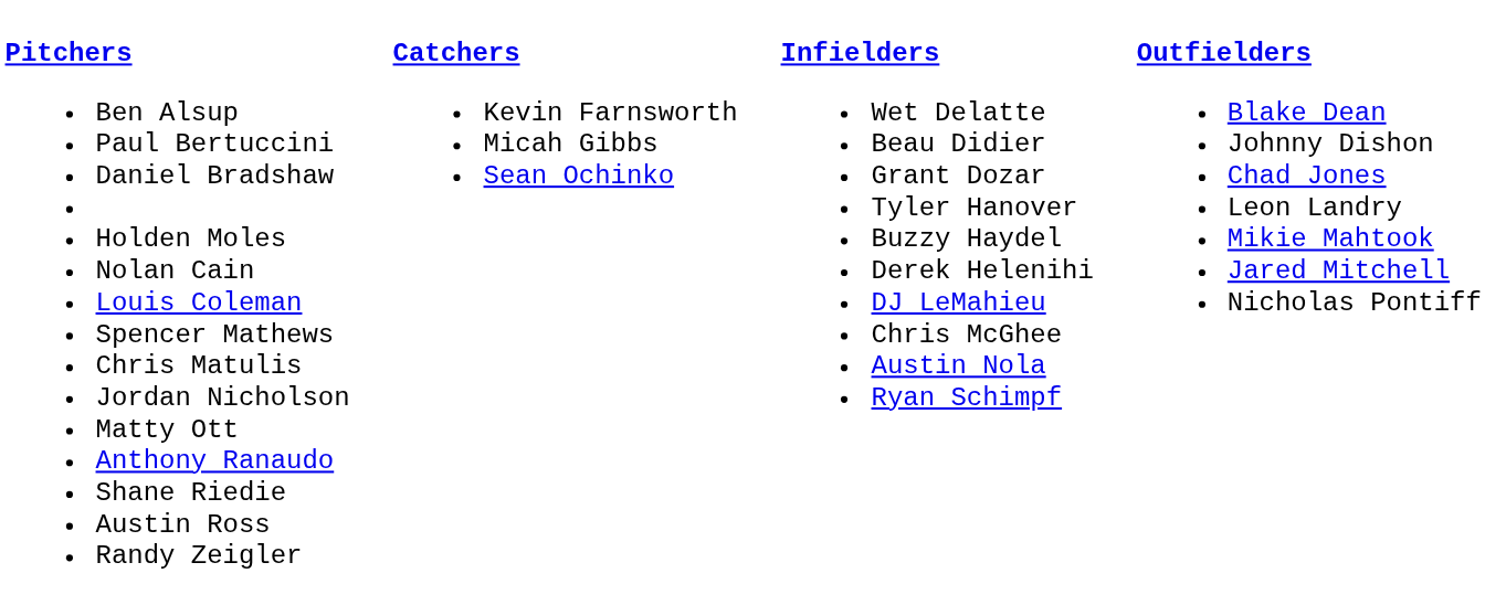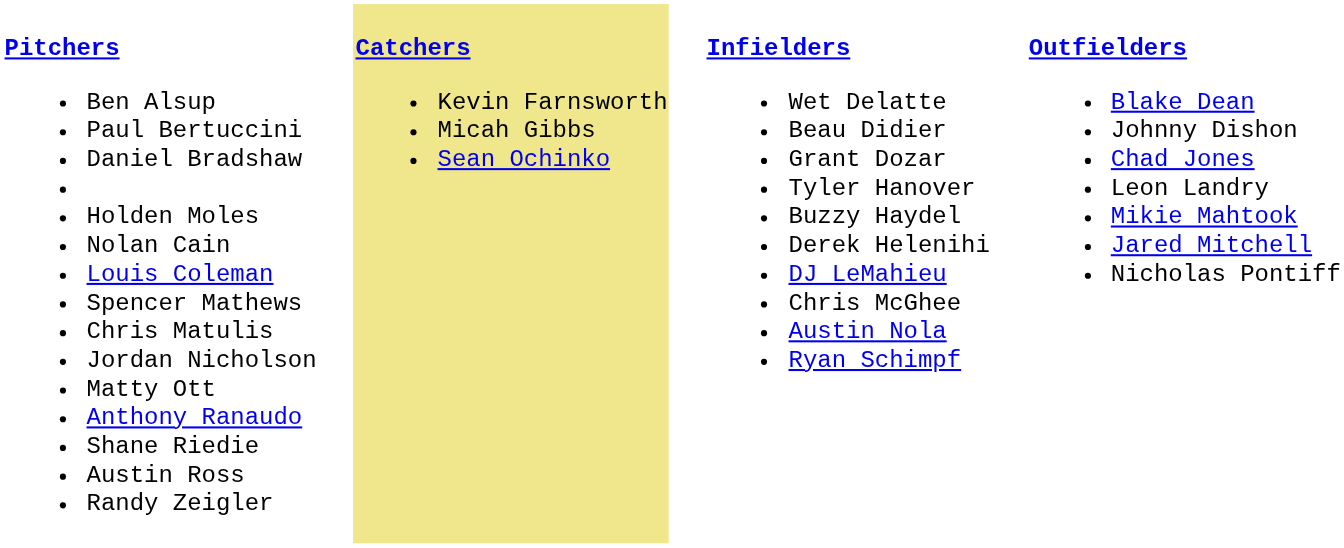row 1 | column 2: no background -> khaki background
